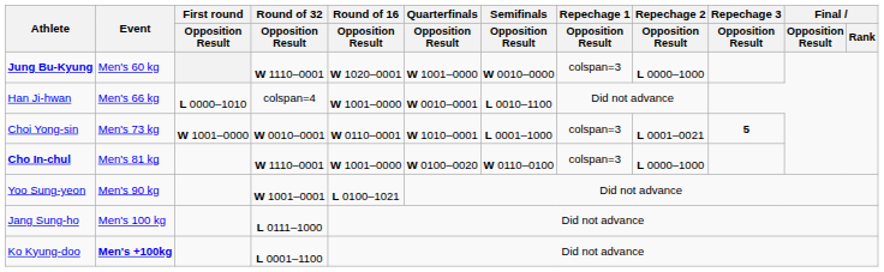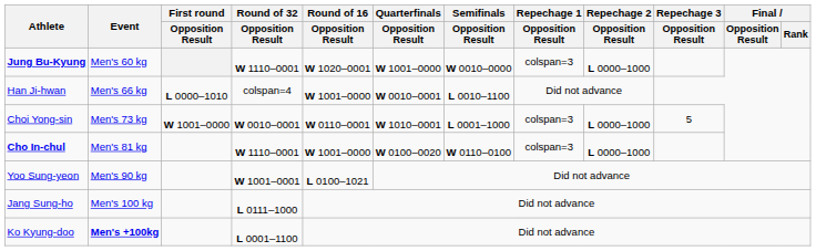Choi Yong-sin | Repechage 2 / Opposition Result: L 0001–0021 -> L 0000–1000
Choi Yong-sin | Repechage 3 / Opposition Result: bold -> normal
